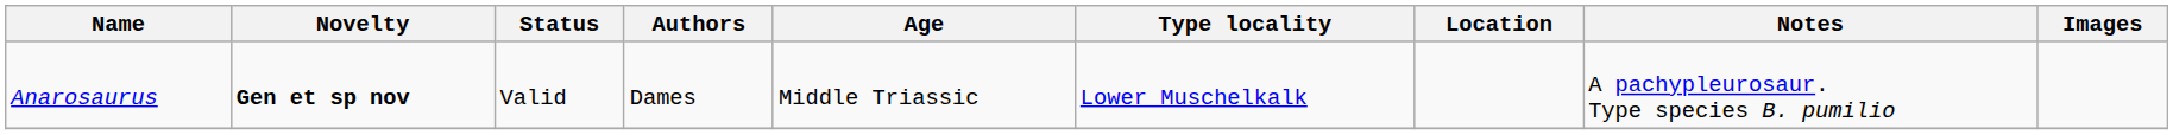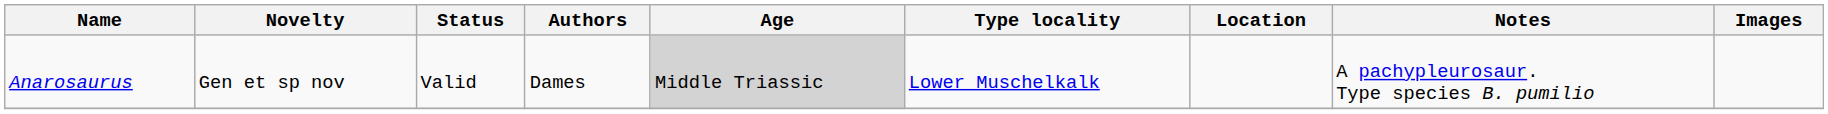Anarosaurus | Novelty: bold -> normal
Anarosaurus | Age: no background -> lightgrey background
